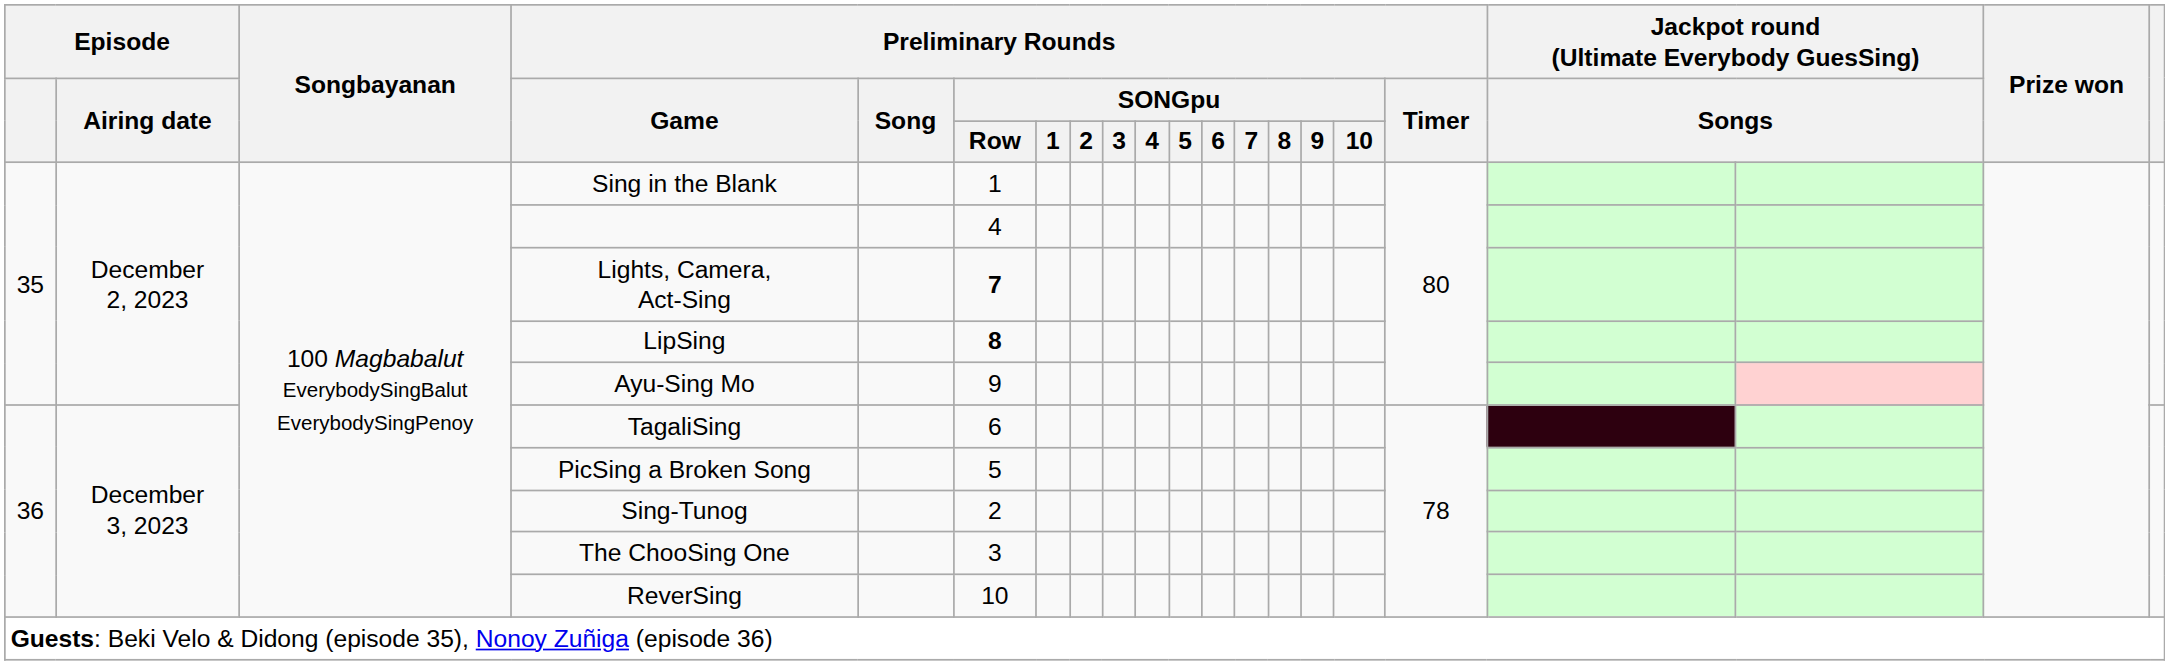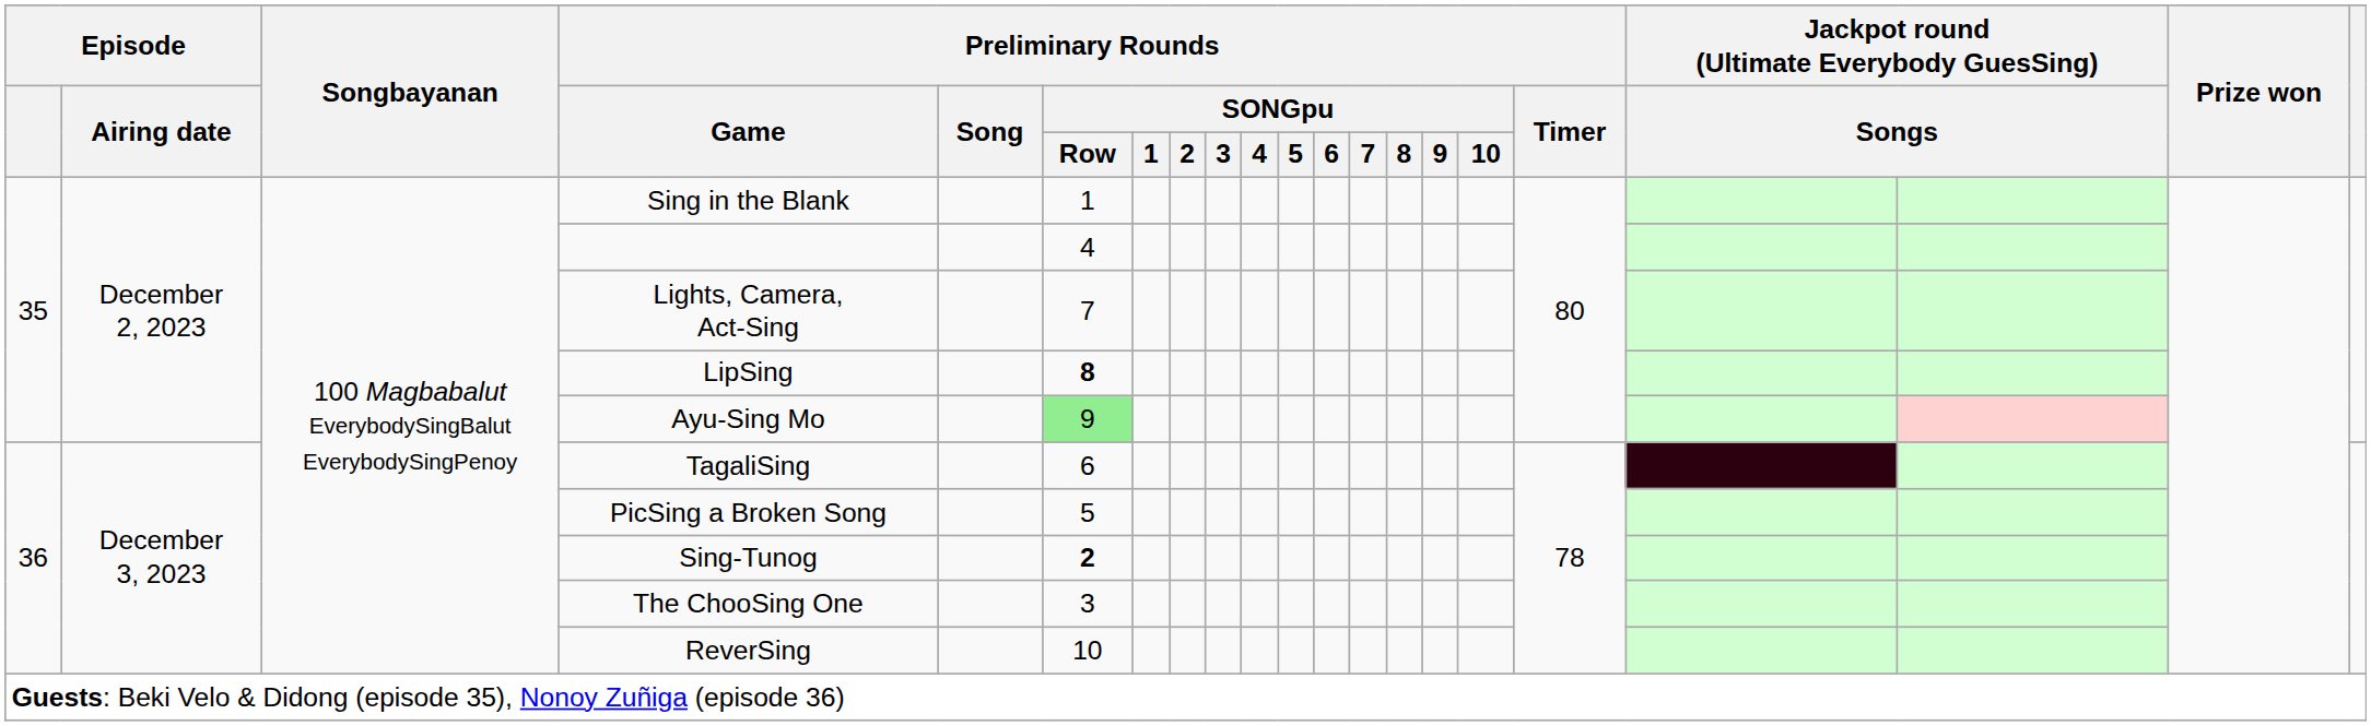Lights, Camera, Act-Sing | Preliminary Rounds / SONGpu / Row: bold -> normal
Ayu-Sing Mo | Preliminary Rounds / SONGpu / Row: no background -> lightgreen background
Sing-Tunog | Preliminary Rounds / SONGpu / Row: normal -> bold
